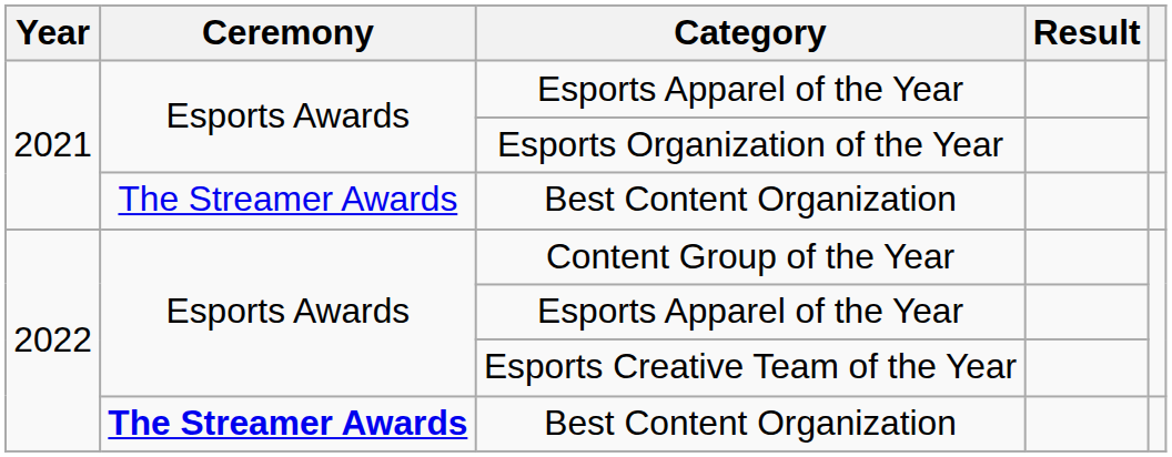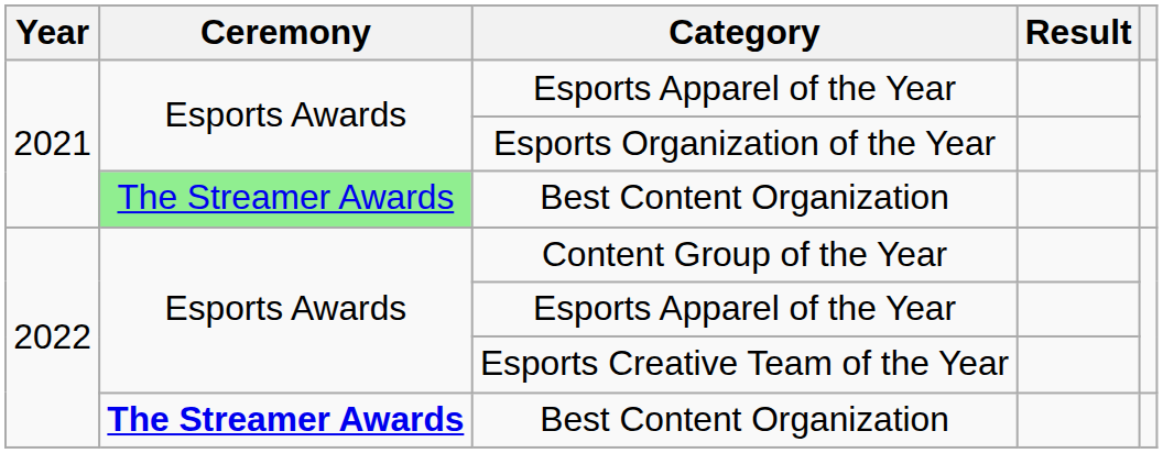2021 / Best Content Organization | Ceremony: no background -> lightgreen background
